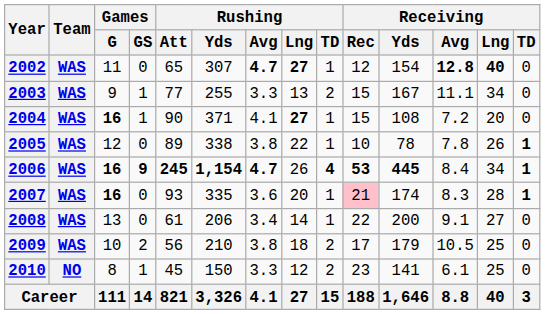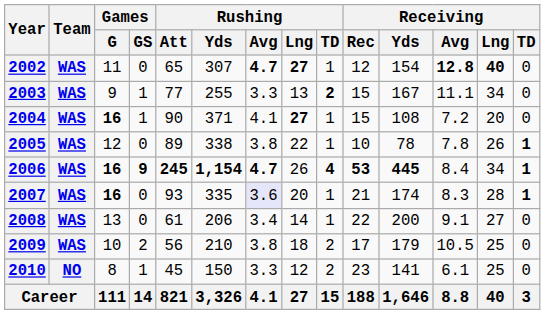2003 | Rushing / TD: normal -> bold
2007 | Rushing / Avg: no background -> lavender background
2007 | Receiving / Rec: pink background -> no background
